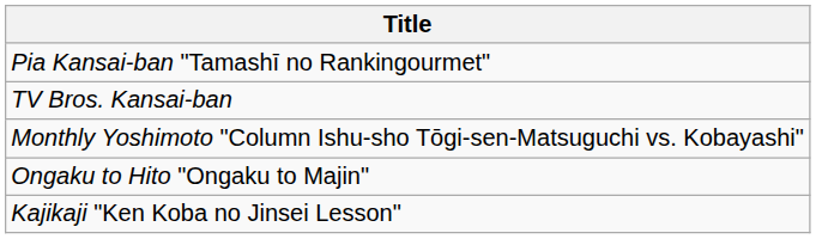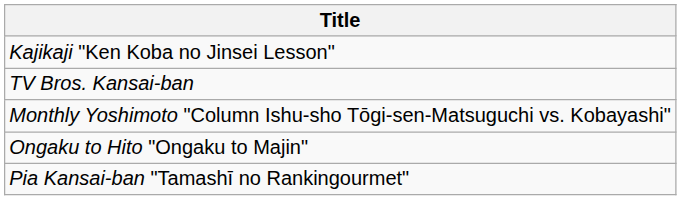row 2 | column 1: Pia Kansai-ban "Tamashī no Rankingourmet" -> Kajikaji "Ken Koba no Jinsei Lesson"
row 6 | column 1: Kajikaji "Ken Koba no Jinsei Lesson" -> Pia Kansai-ban "Tamashī no Rankingourmet"
